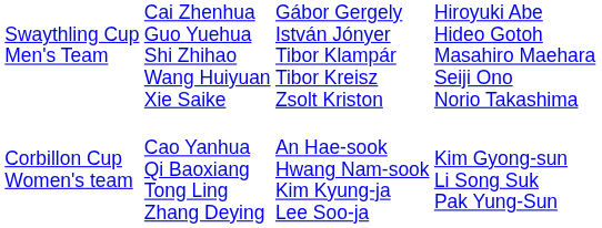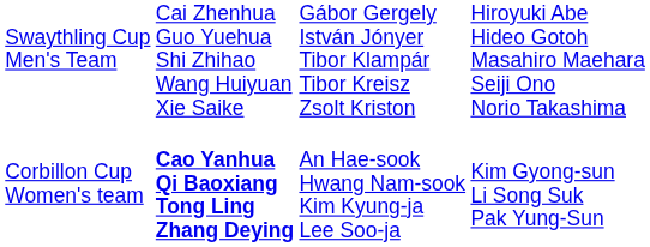Corbillon Cup Women's team | column 2: normal -> bold
